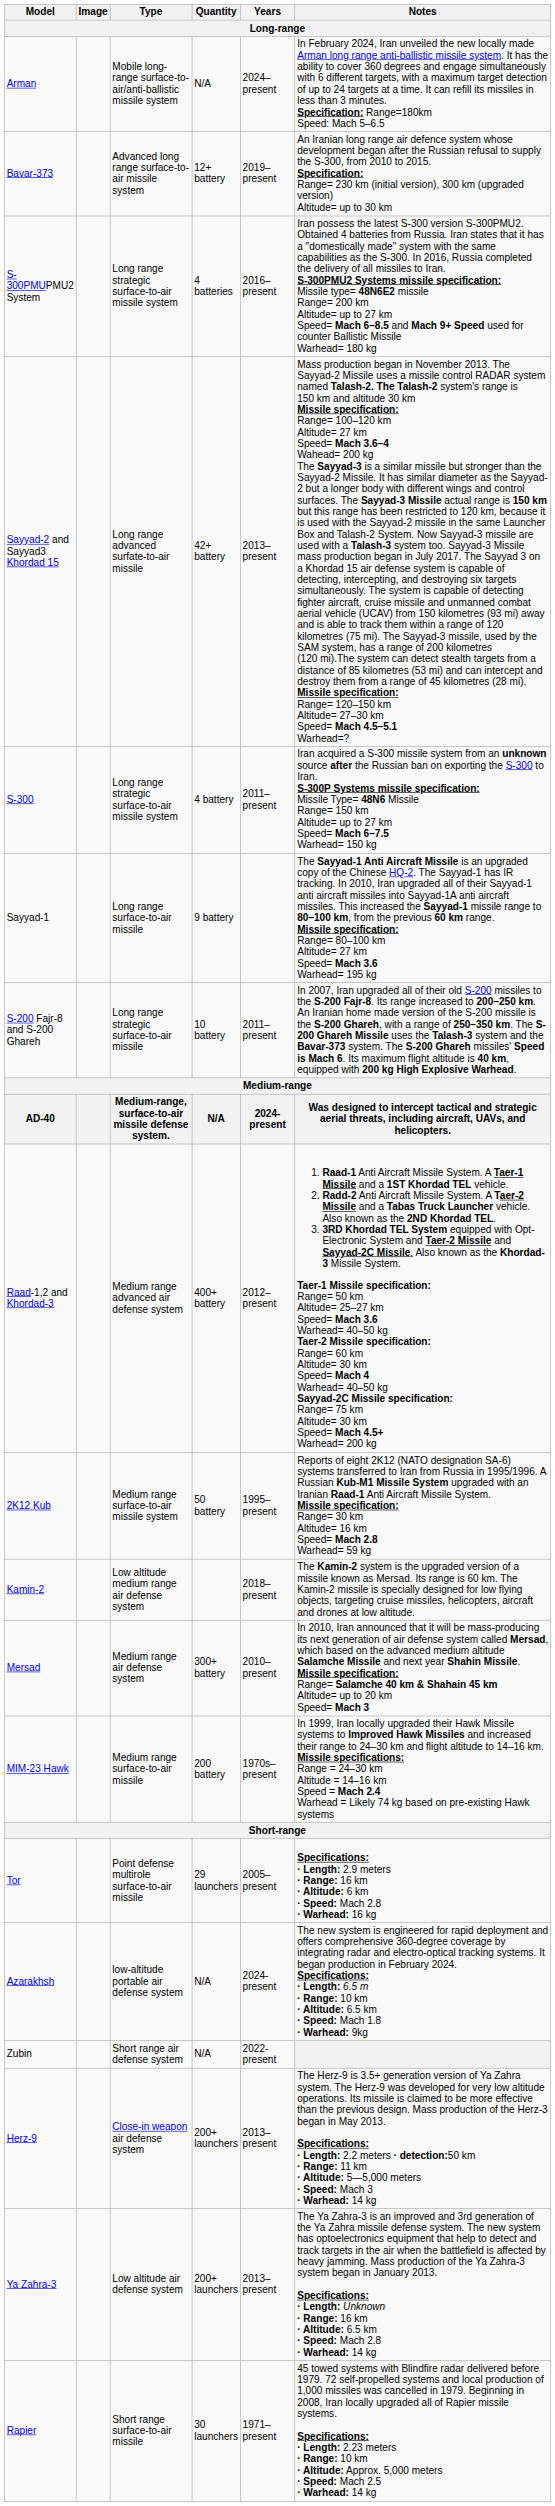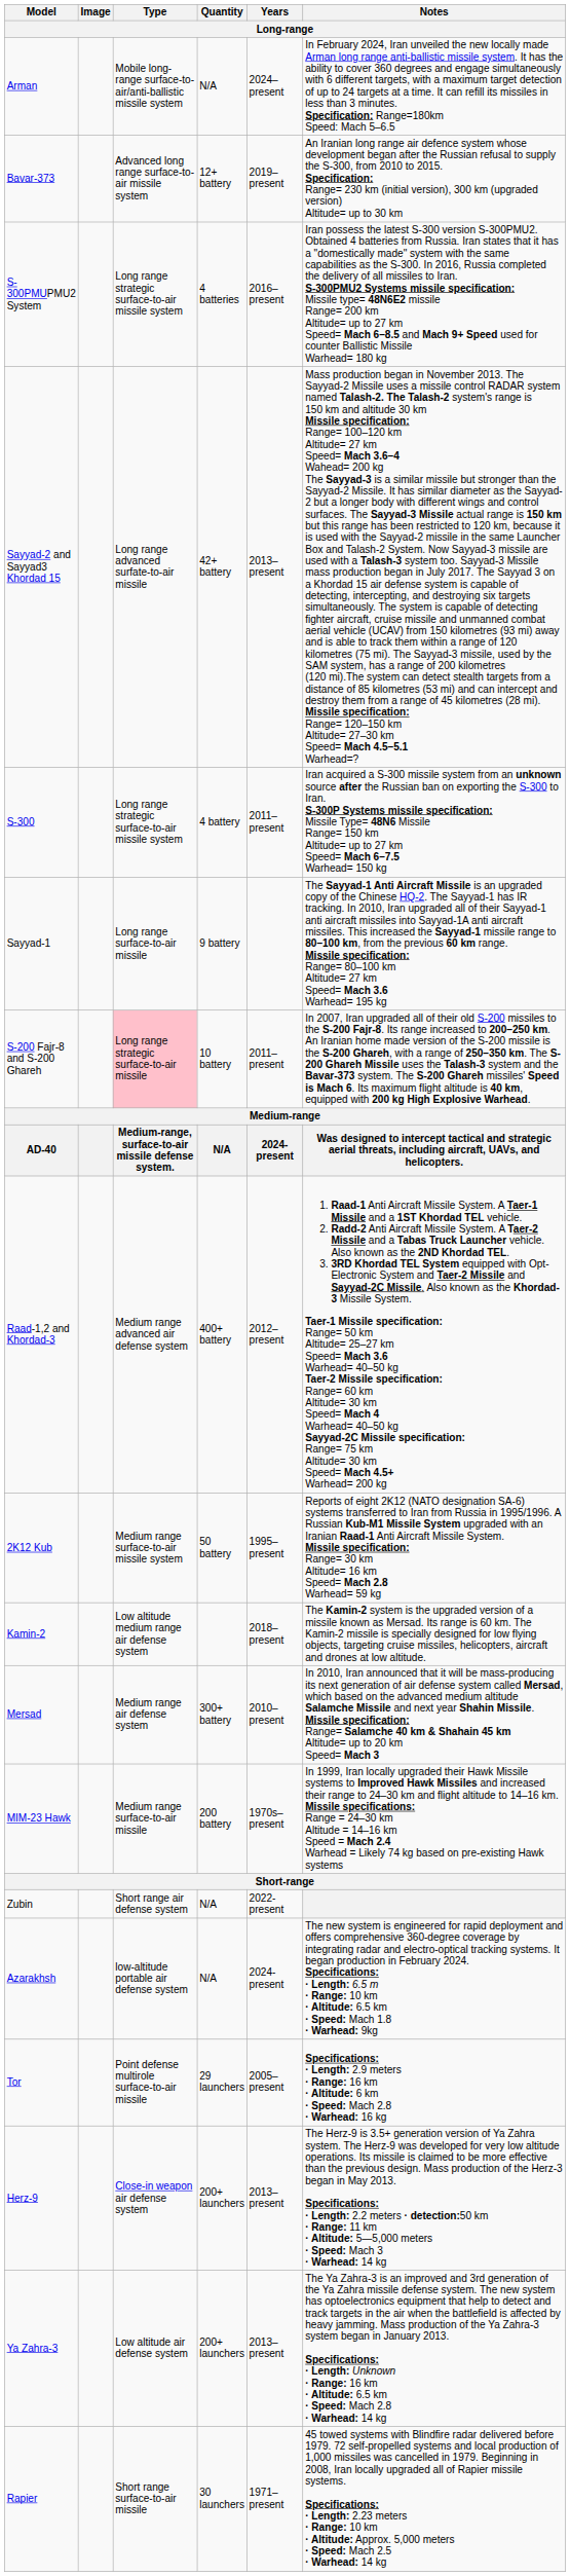S-200 Fajr-8 and S-200 Ghareh | Type: no background -> pink background
rows swapped: Zubin <-> Tor
